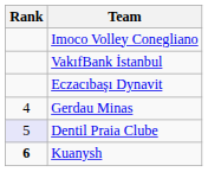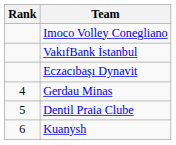Dentil Praia Clube | Rank: lavender background -> no background
Kuanysh | Rank: bold -> normal
